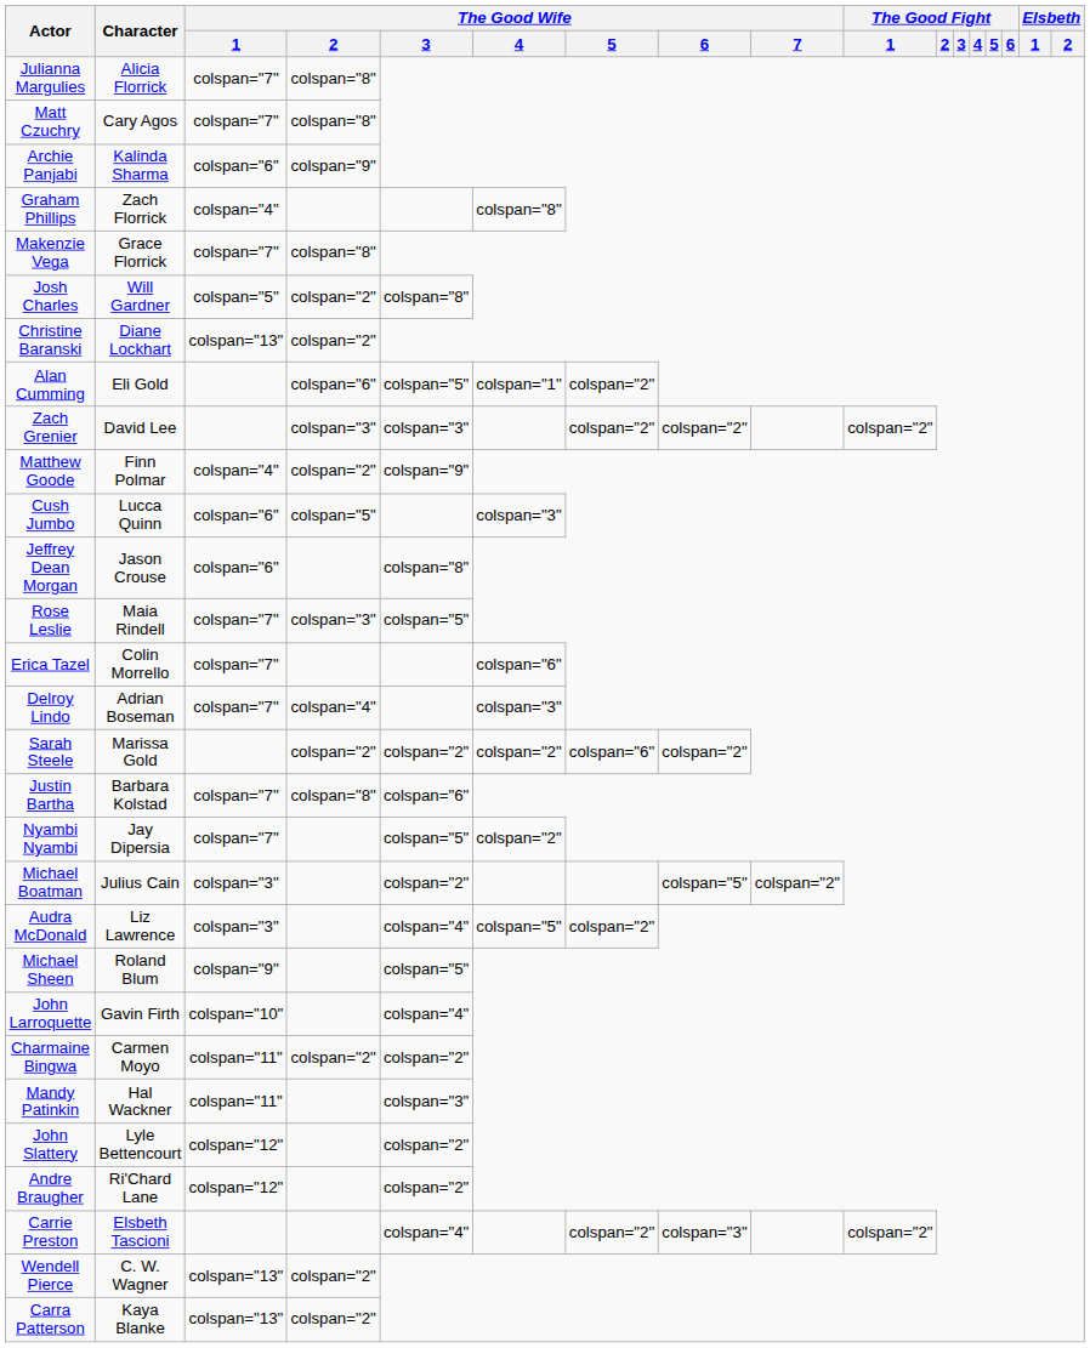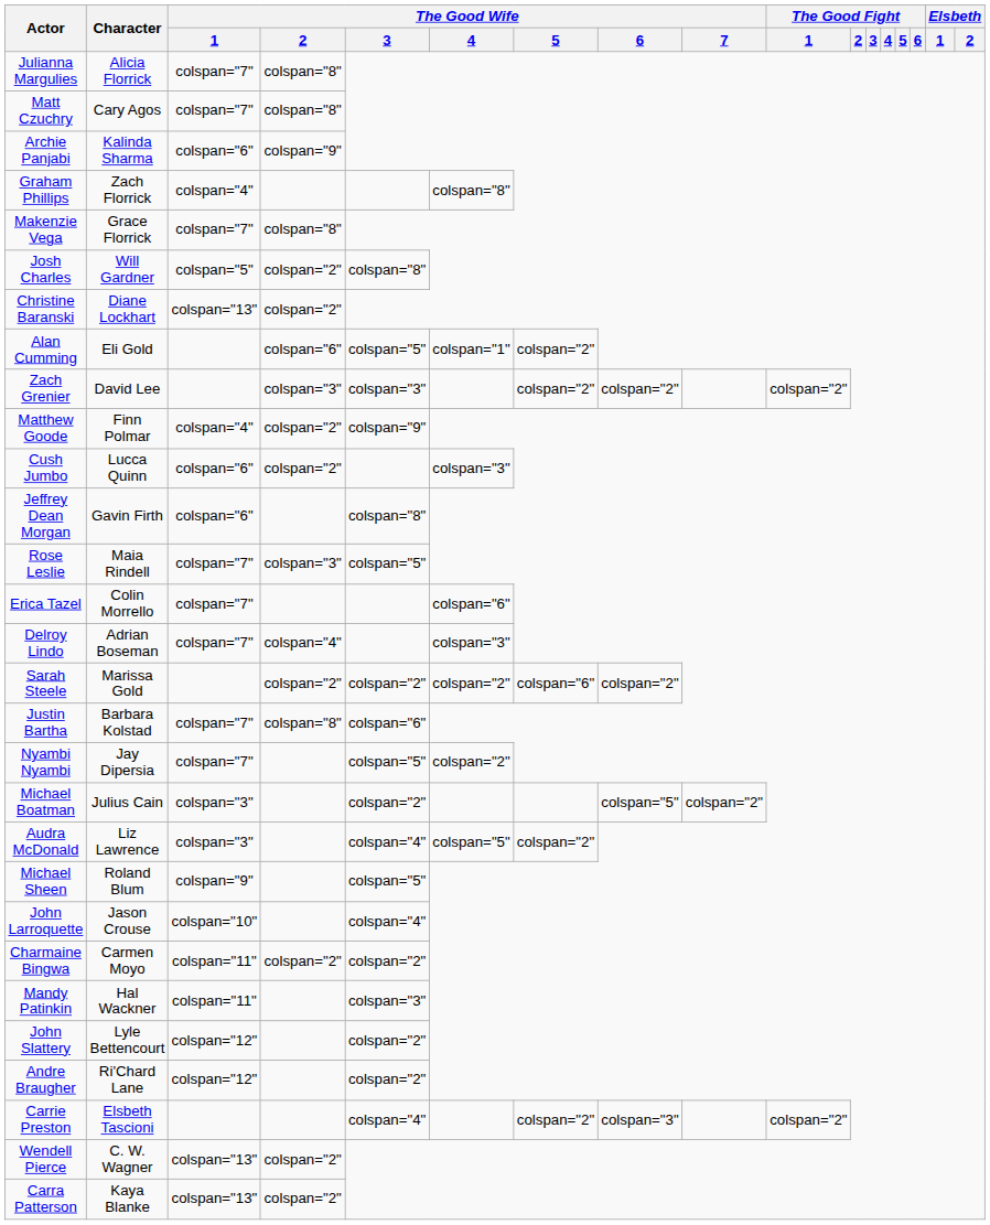Cush Jumbo | The Good Wife / 2: colspan="5" -> colspan="2"
Jeffrey Dean Morgan | Character: Jason Crouse -> Gavin Firth
John Larroquette | Character: Gavin Firth -> Jason Crouse
